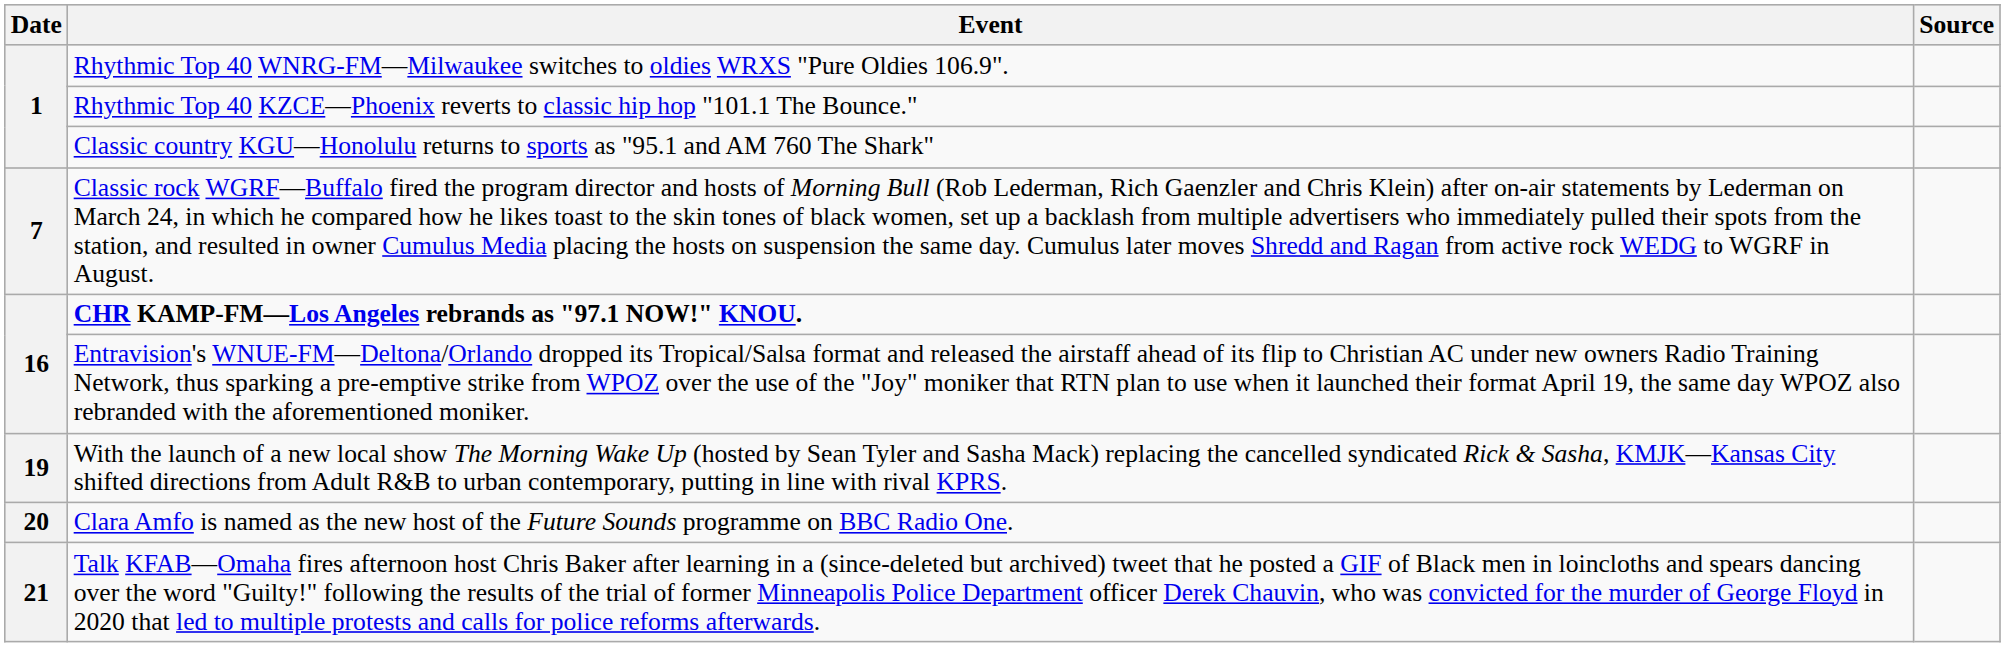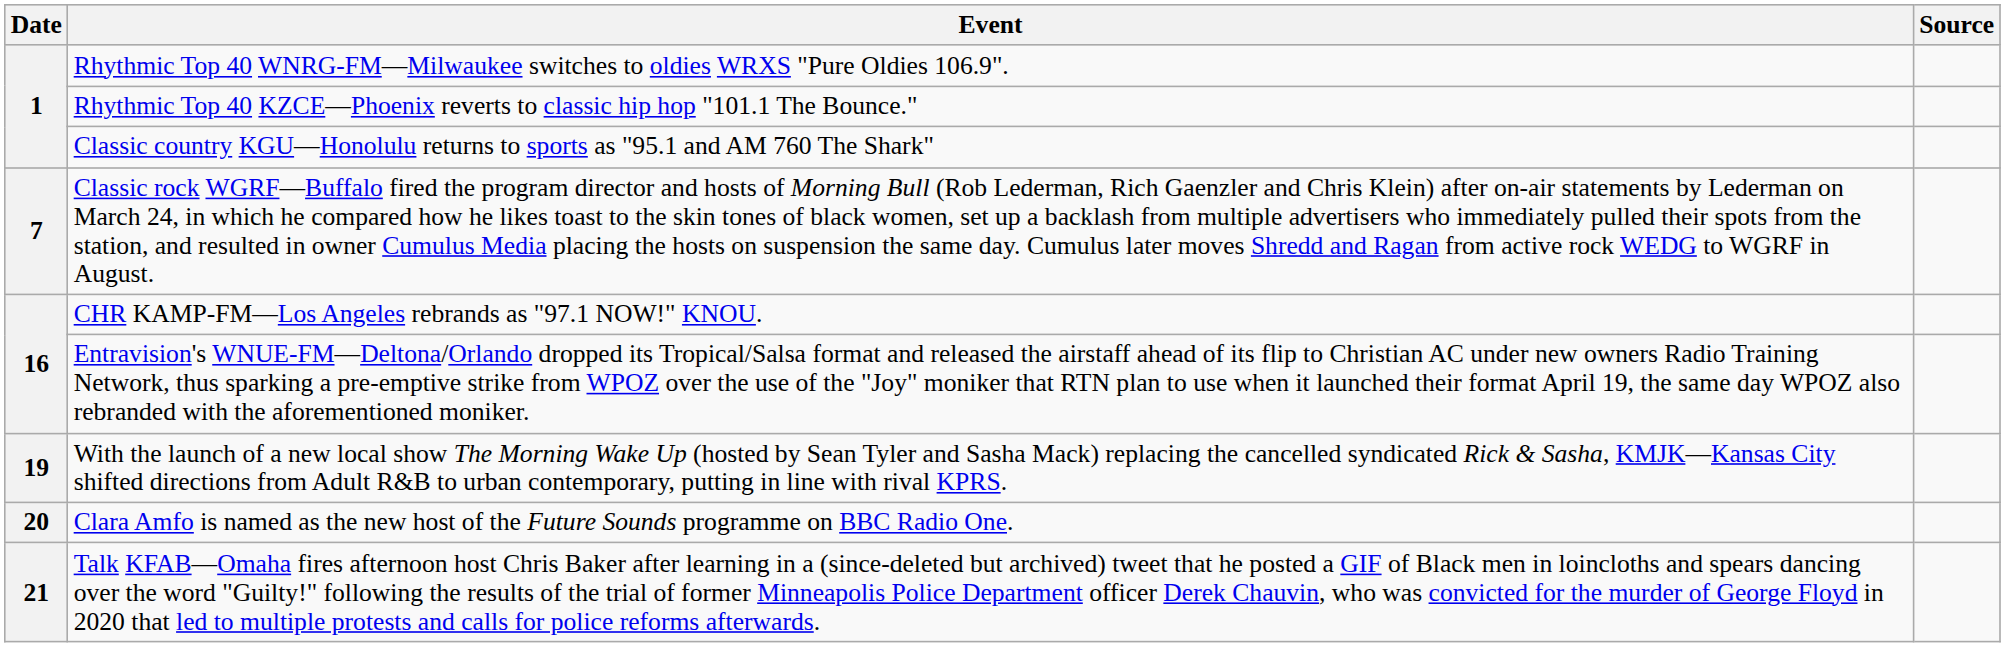CHR KAMP-FM—Los Angeles rebrands as "97.1 NOW!" KNOU. | Event: bold -> normal
